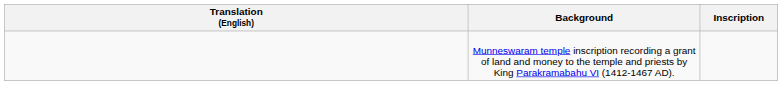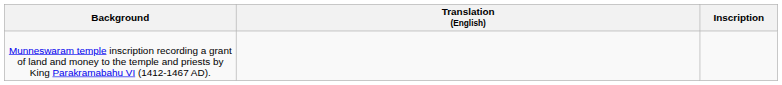columns swapped: Background <-> Translation (English)
